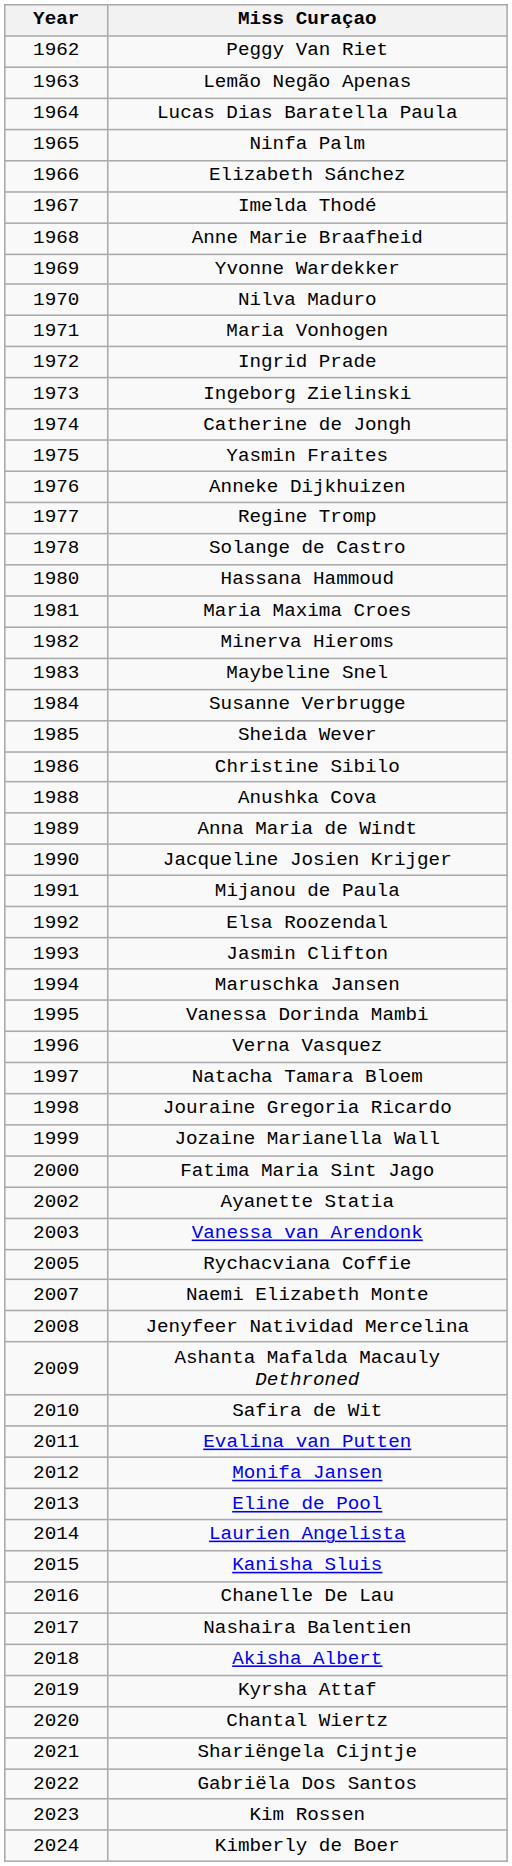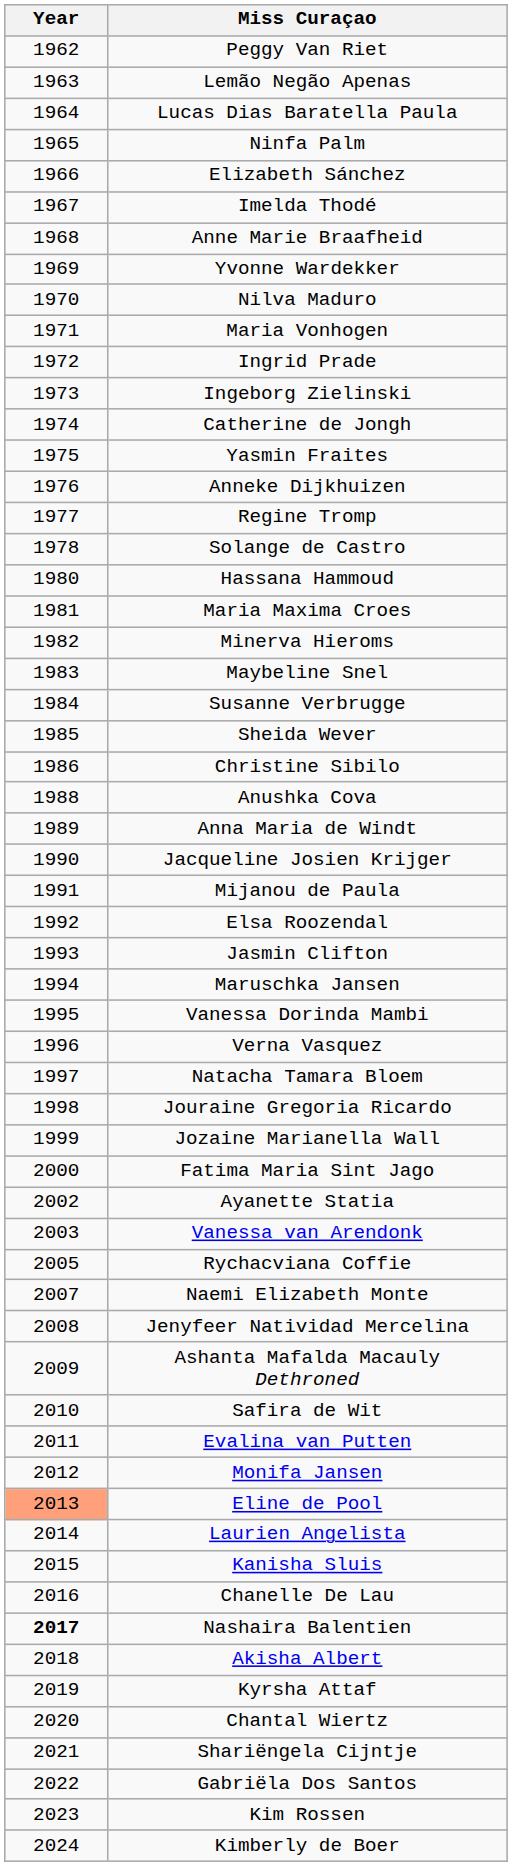Eline de Pool | Year: no background -> lightsalmon background
Nashaira Balentien | Year: normal -> bold
